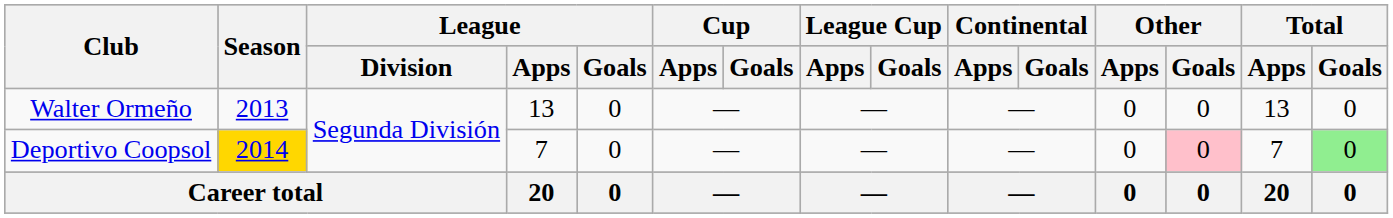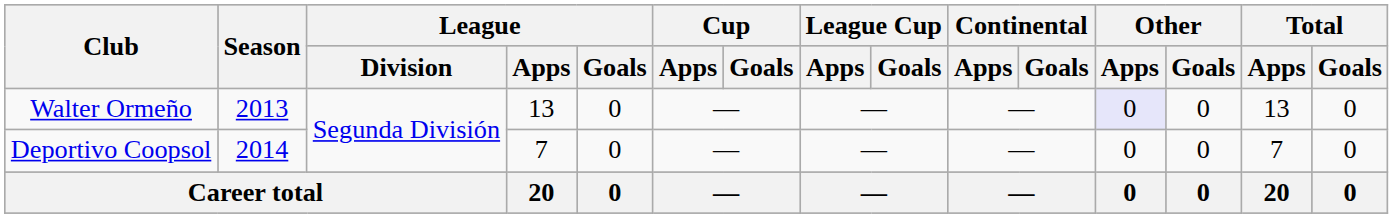Walter Ormeño | Other / Apps: no background -> lavender background
Deportivo Coopsol | Season: gold background -> no background
Deportivo Coopsol | Other / Goals: pink background -> no background
Deportivo Coopsol | Total / Goals: lightgreen background -> no background
